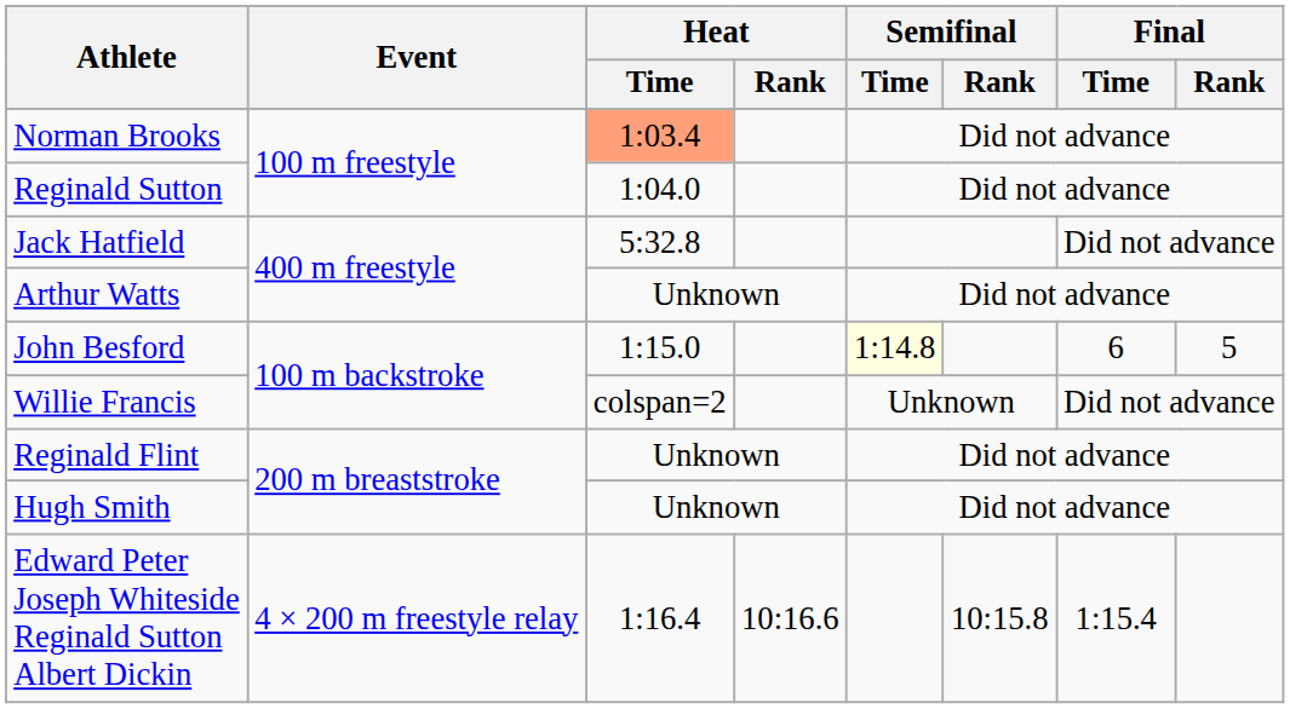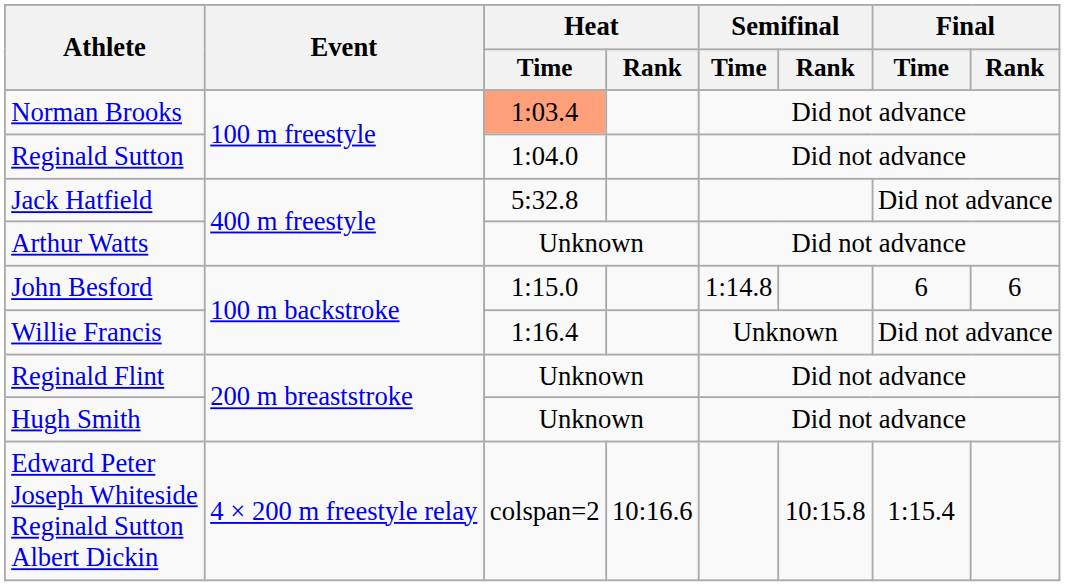John Besford | Semifinal / Time: lightyellow background -> no background
John Besford | Final / Rank: 5 -> 6
Willie Francis | Heat / Time: colspan=2 -> 1:16.4
Edward Peter Joseph Whiteside Reginald Sutton Albert Dickin | Heat / Time: 1:16.4 -> colspan=2
